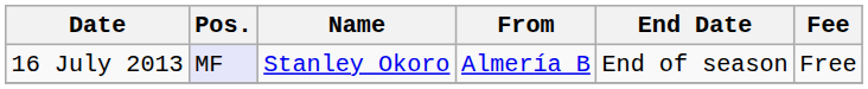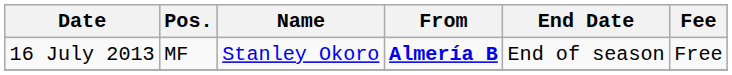16 July 2013 | Pos.: lavender background -> no background
16 July 2013 | From: normal -> bold
